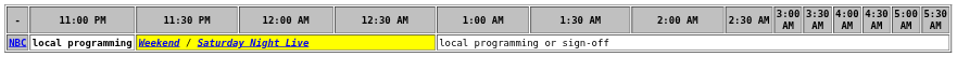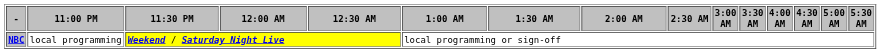NBC | 11:00 PM: bold -> normal
